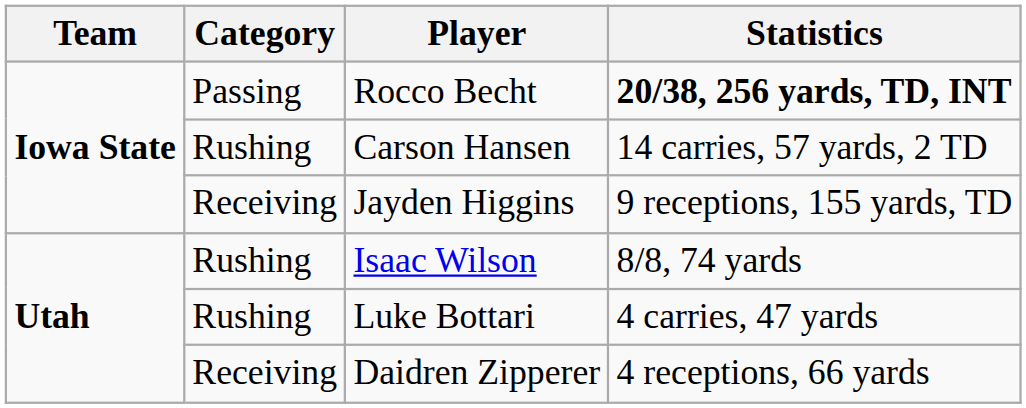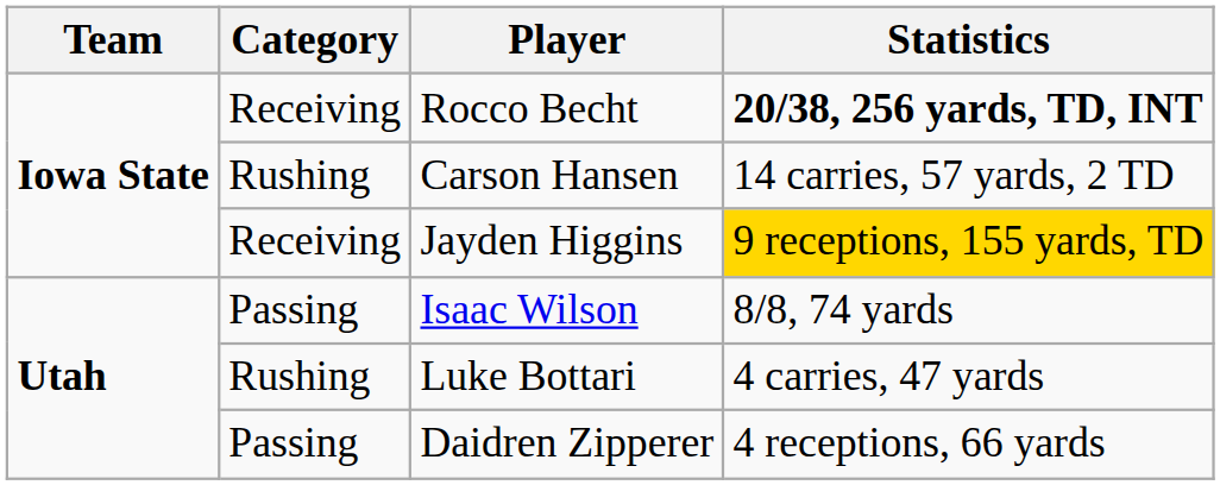Rocco Becht | Category: Passing -> Receiving
Jayden Higgins | Statistics: no background -> gold background
Isaac Wilson | Category: Rushing -> Passing
Daidren Zipperer | Category: Receiving -> Passing
